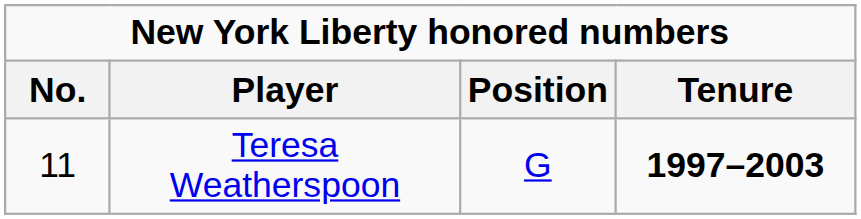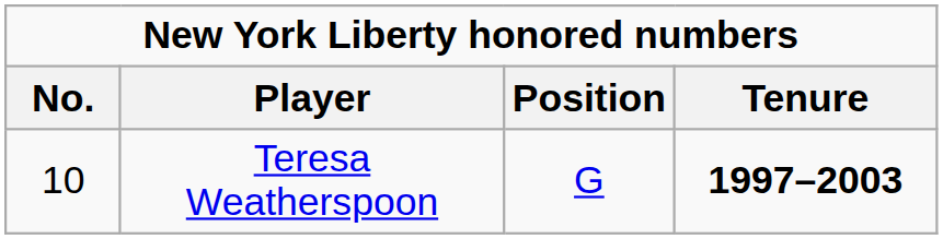Teresa Weatherspoon | No.: 11 -> 10
